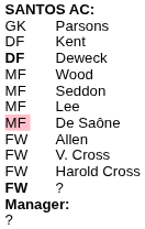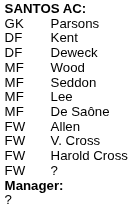Deweck | column 1: bold -> normal
De Saône | column 1: pink background -> no background
FW / ? | column 1: bold -> normal
